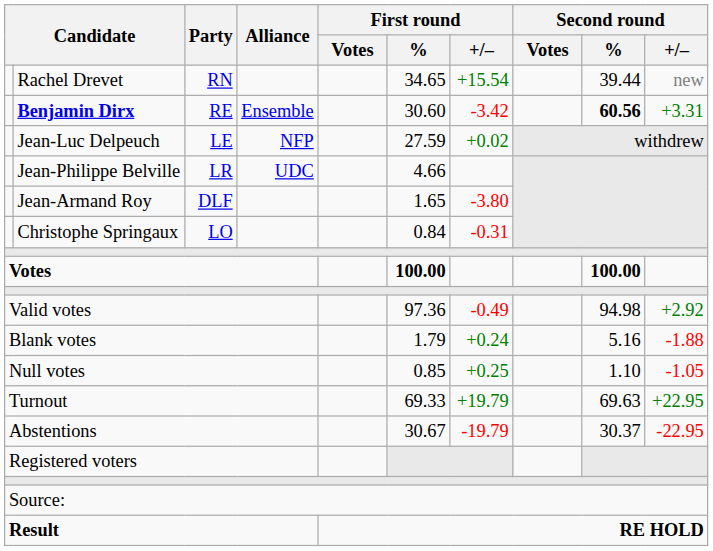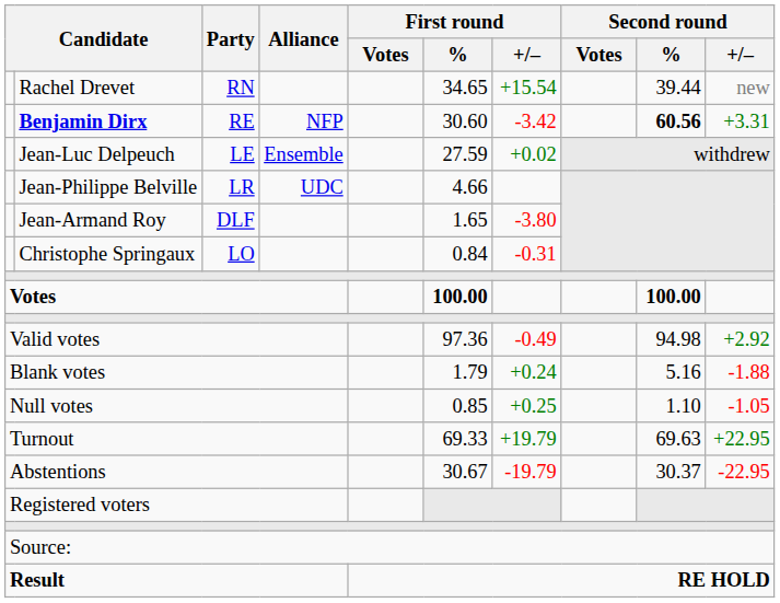Benjamin Dirx | Alliance: Ensemble -> NFP
Jean-Luc Delpeuch | Alliance: NFP -> Ensemble
